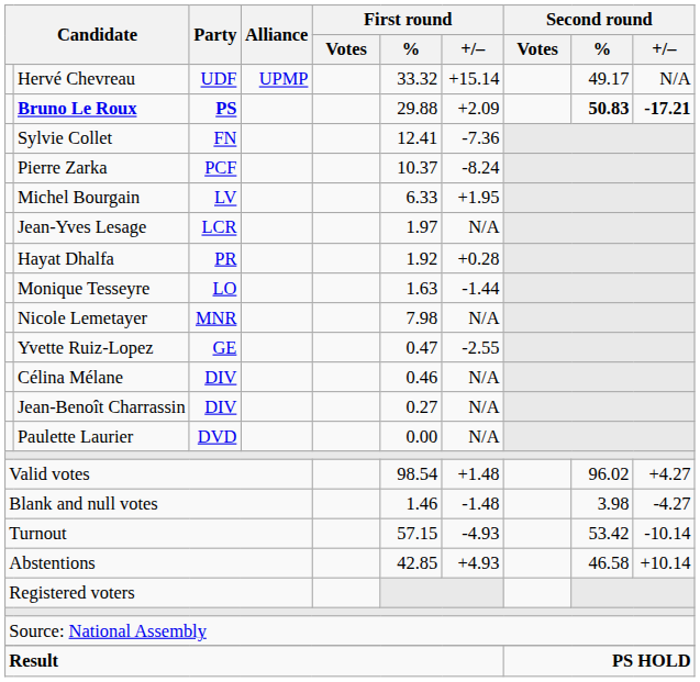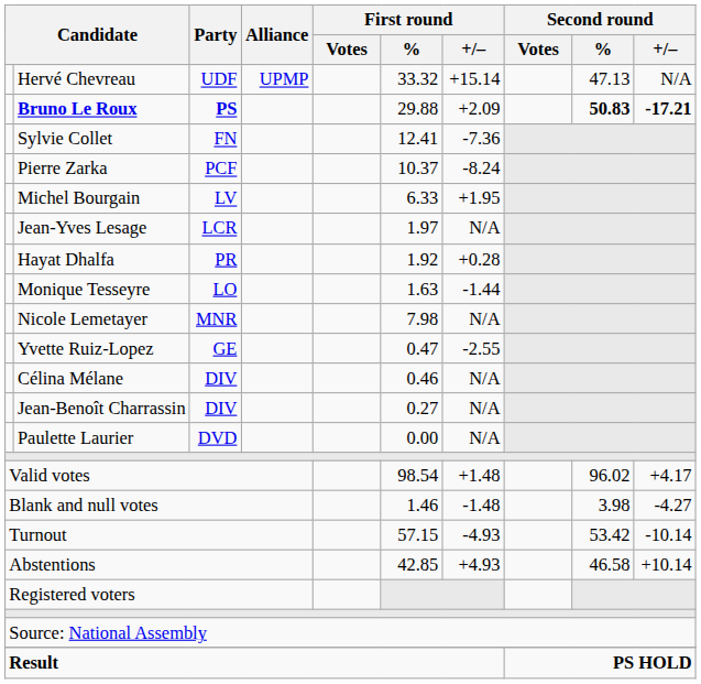Hervé Chevreau | Second round / %: 49.17 -> 47.13
Valid votes | Second round / +/–: +4.27 -> +4.17
